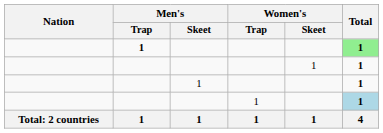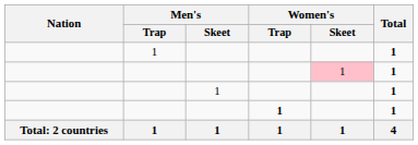row 3 | Men's / Trap: bold -> normal
row 3 | Total: lightgreen background -> no background
row 4 | Women's / Skeet: no background -> pink background
row 6 | Women's / Trap: normal -> bold
row 6 | Total: lightblue background -> no background
